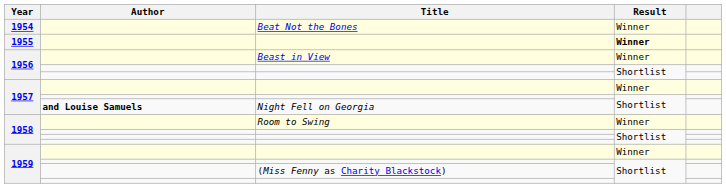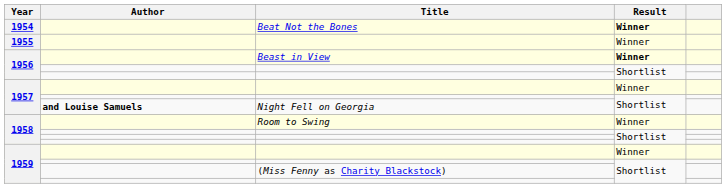1954 | Result: normal -> bold
1955 | Result: bold -> normal
1956 / Beast in View | Result: normal -> bold
